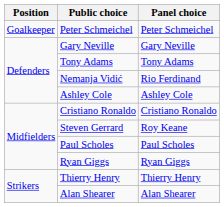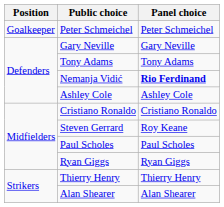Nemanja Vidić | Panel choice: normal -> bold
